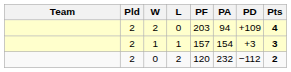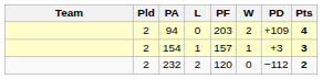columns swapped: W <-> PA
